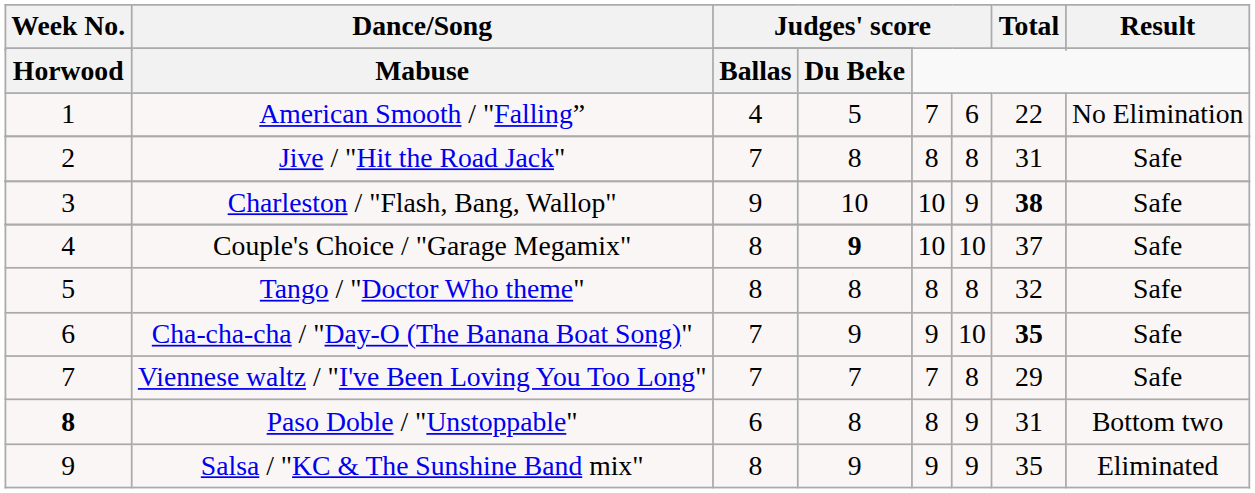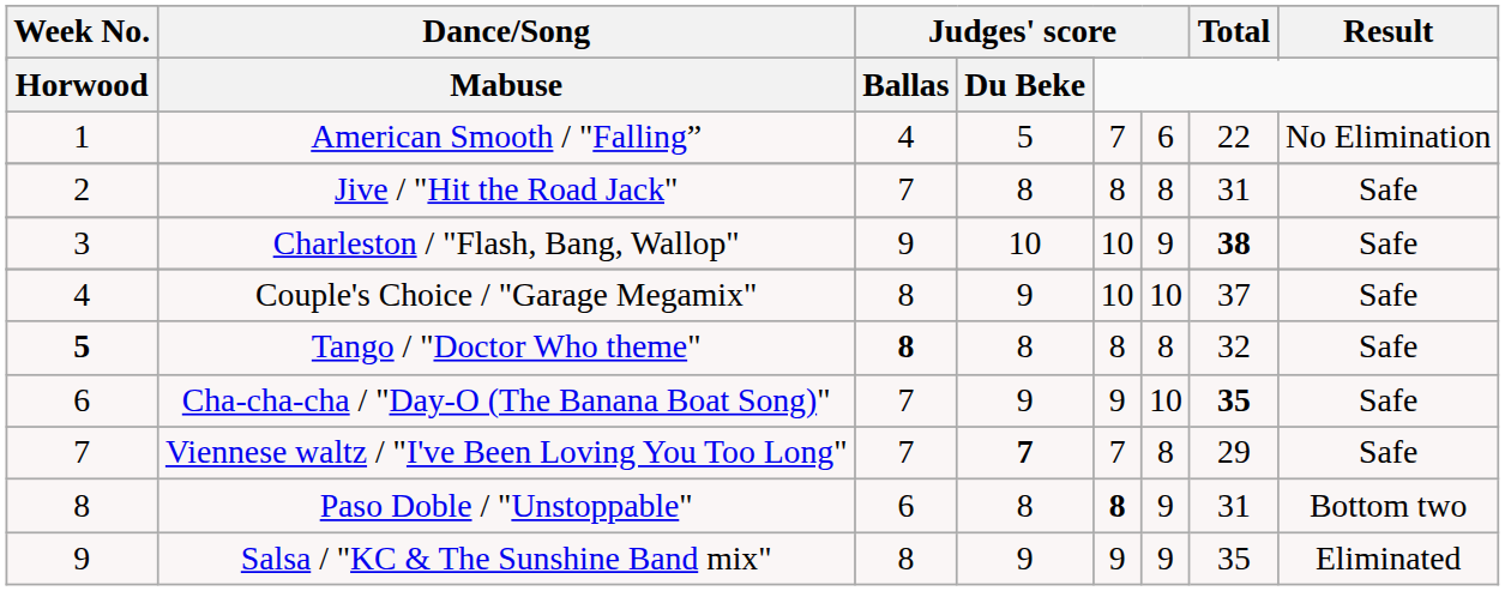Couple's Choice / "Garage Megamix" | column 4: bold -> normal
Tango / "Doctor Who theme" | Week No.: normal -> bold
Tango / "Doctor Who theme" | column 3: normal -> bold
Viennese waltz / "I've Been Loving You Too Long" | column 4: normal -> bold
Paso Doble / "Unstoppable" | Week No.: bold -> normal
Paso Doble / "Unstoppable" | column 5: normal -> bold
